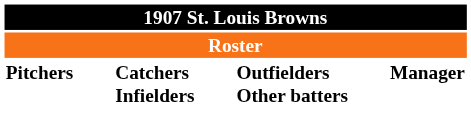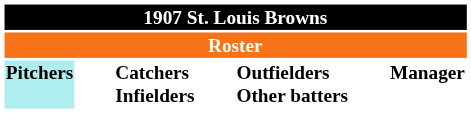Pitchers | column 1: no background -> paleturquoise background
